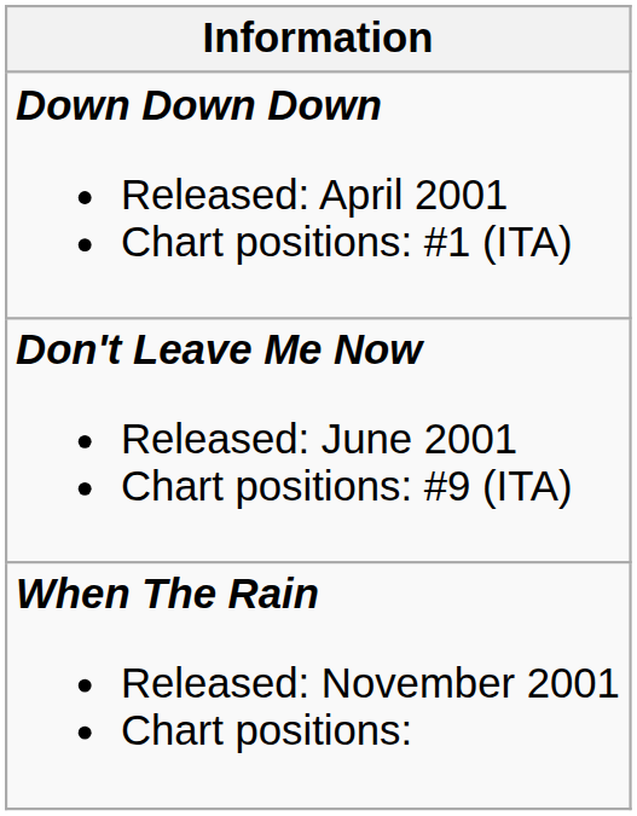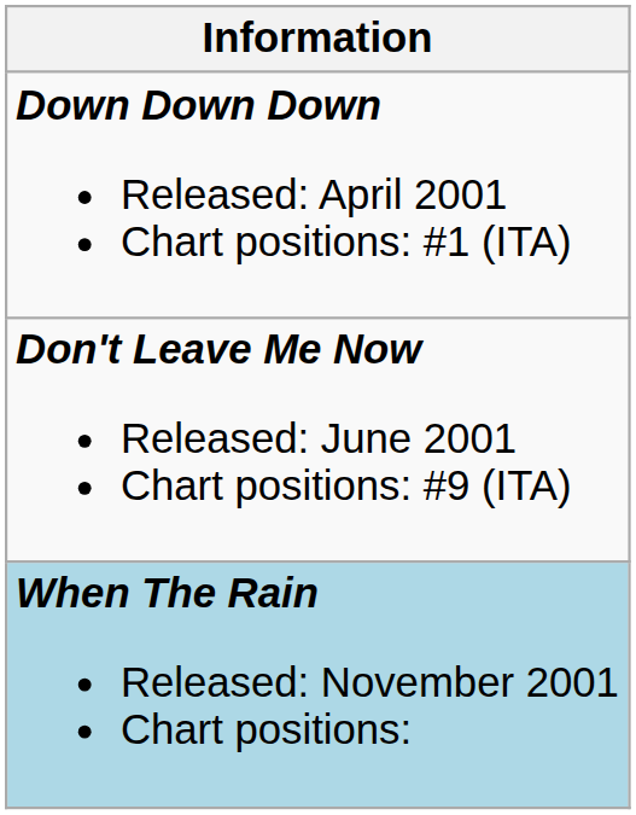row 4 | column 1: no background -> lightblue background
